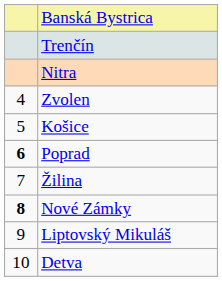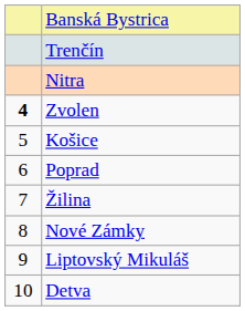Zvolen | column 1: normal -> bold
Poprad | column 1: bold -> normal
Nové Zámky | column 1: bold -> normal
